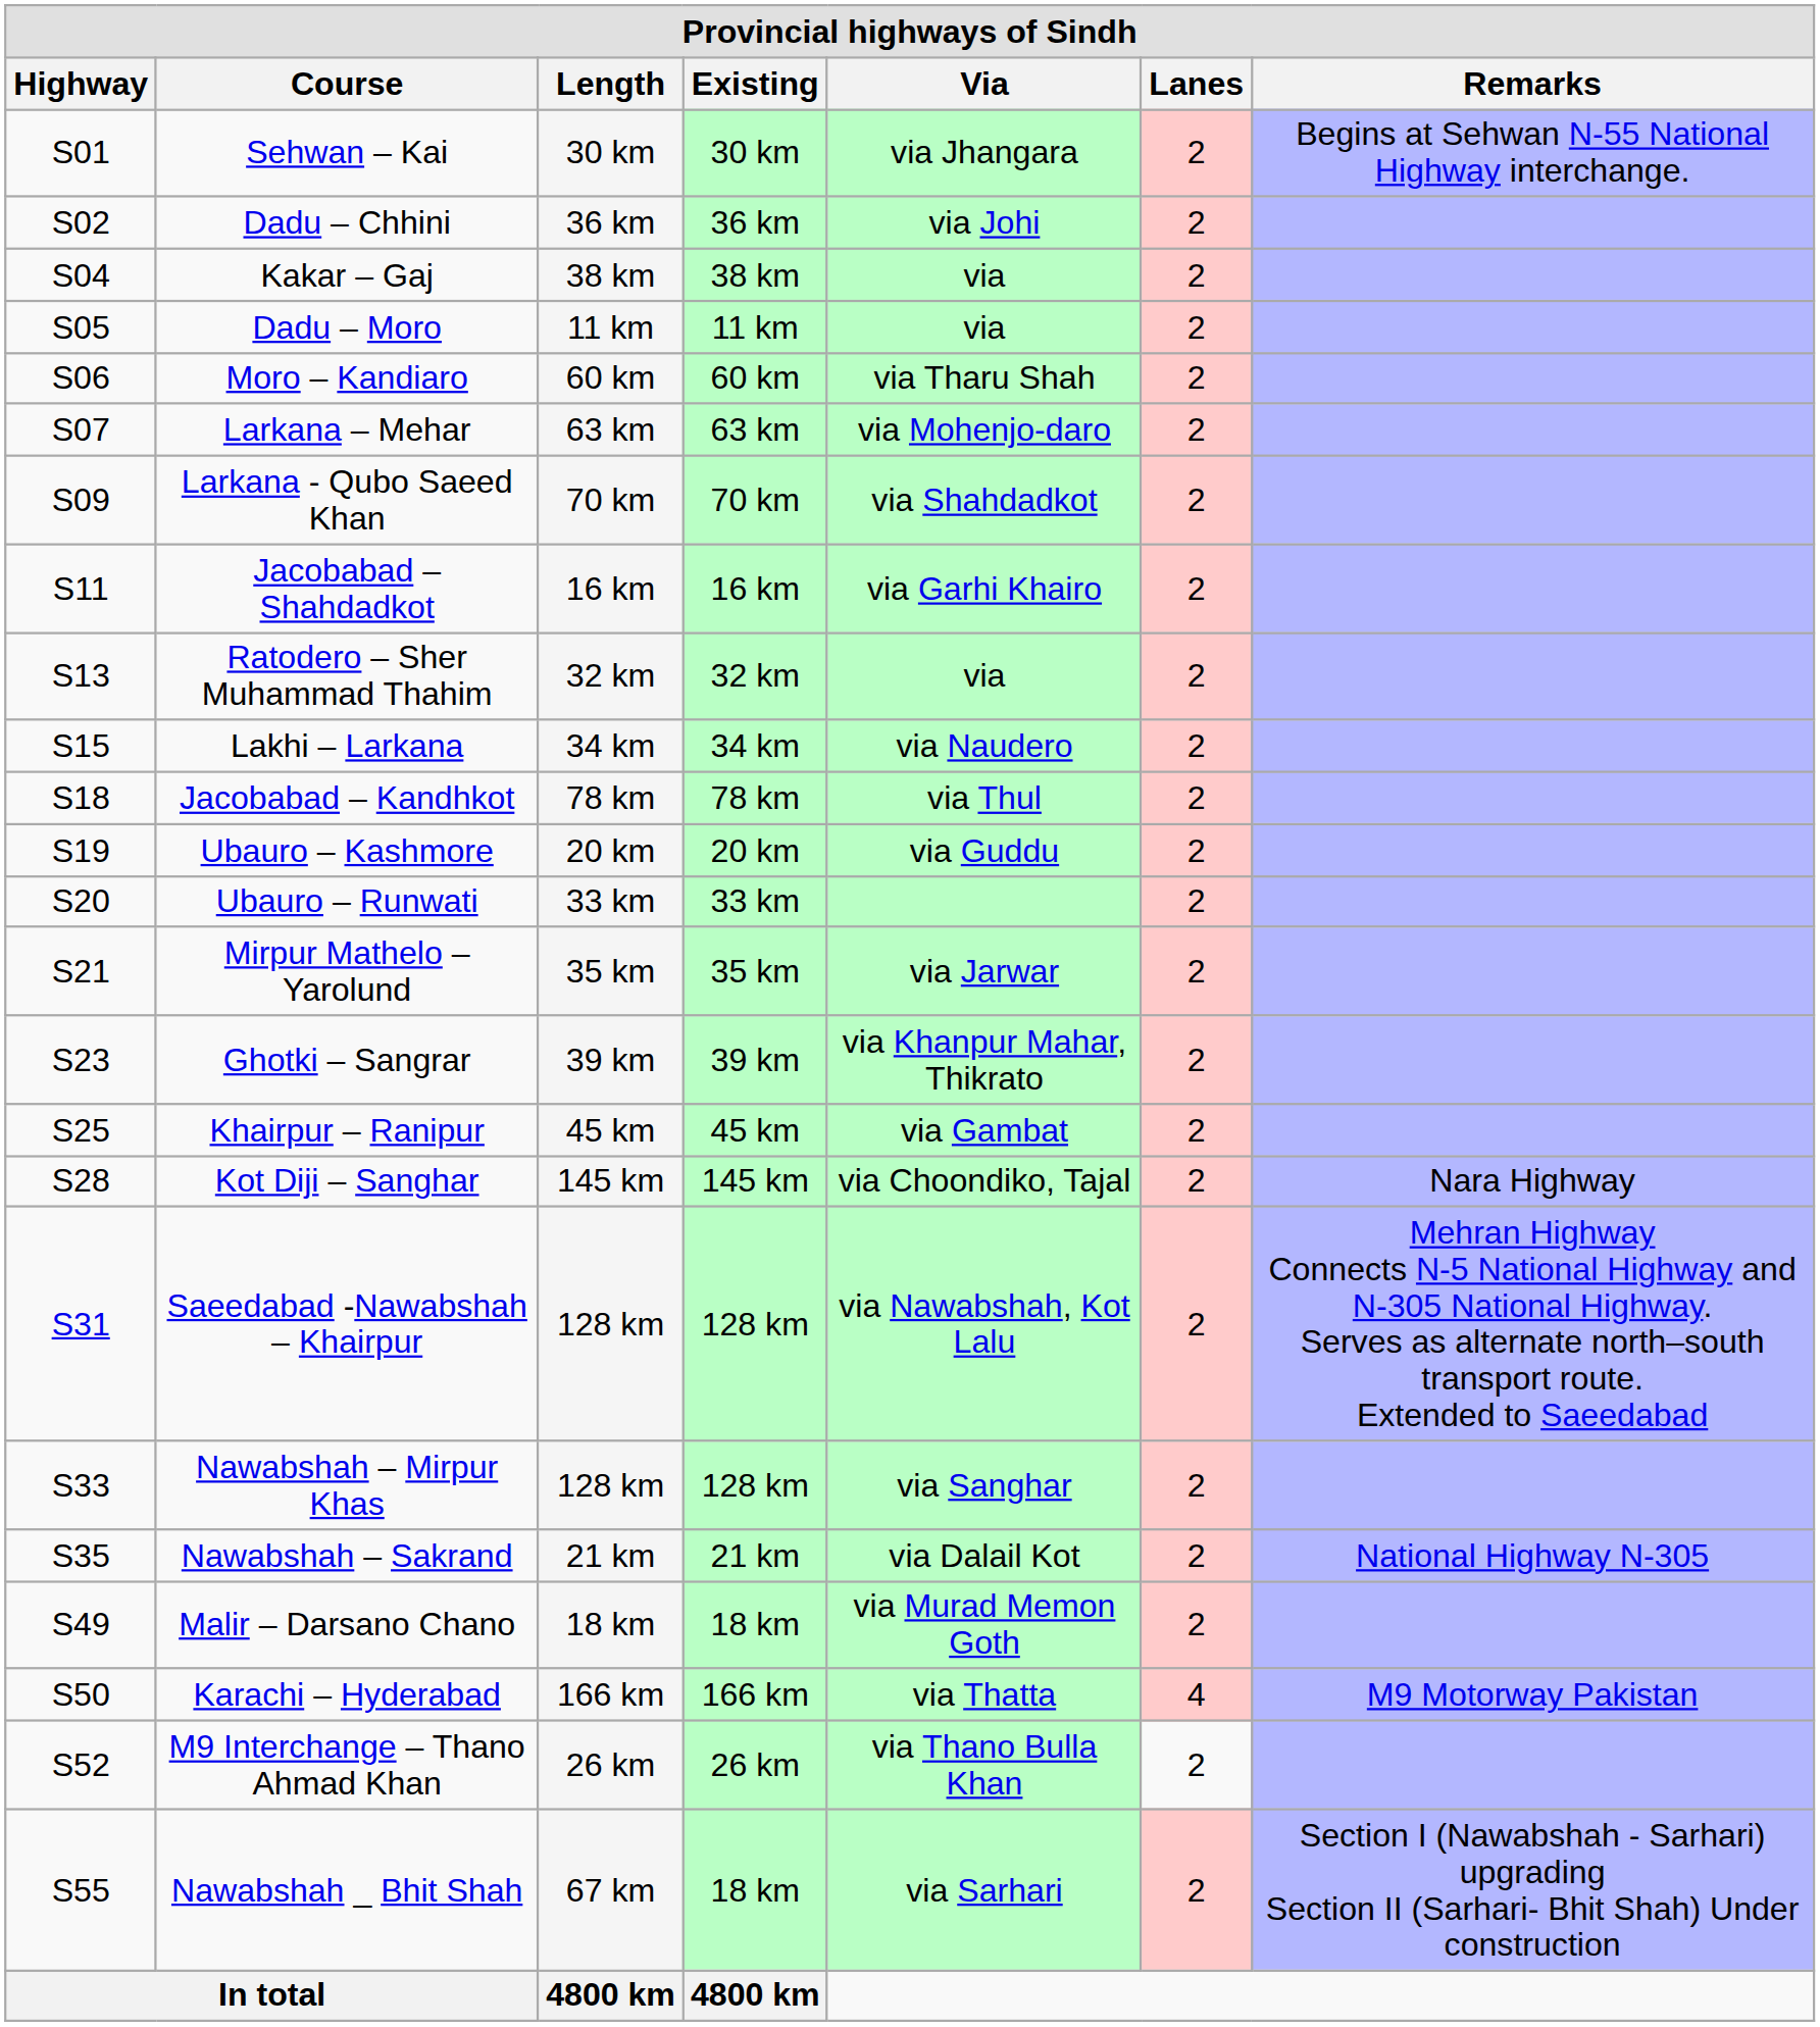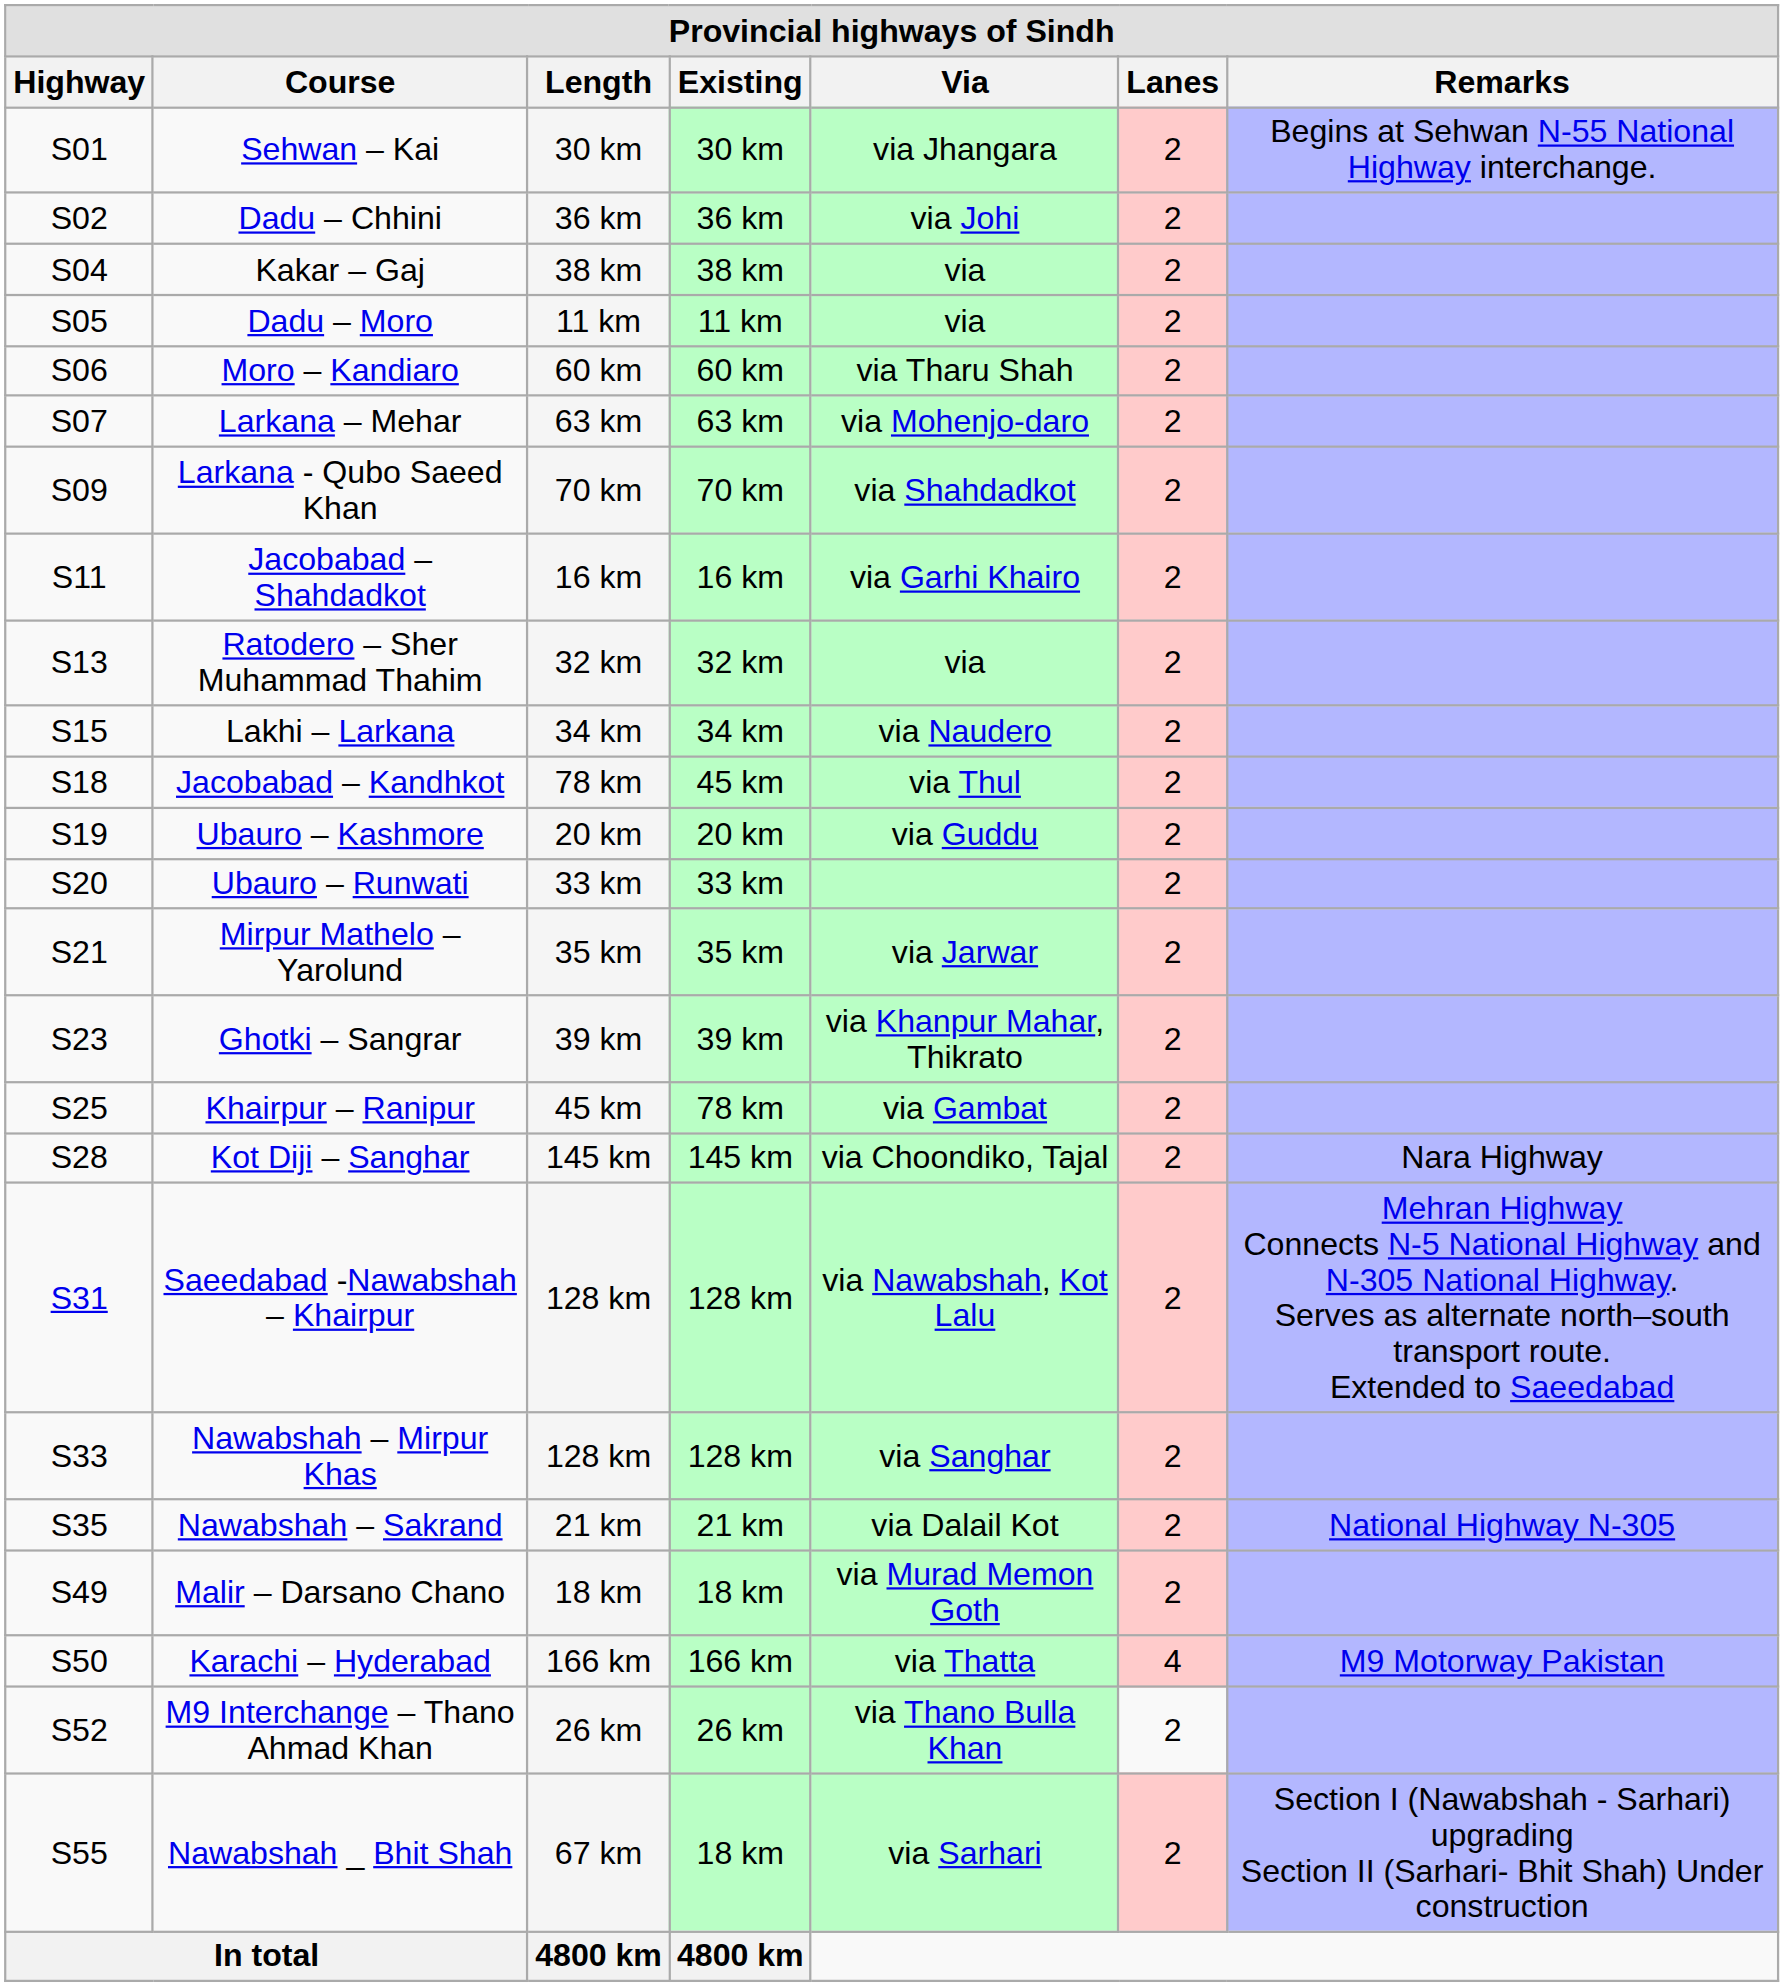Jacobabad – Kandhkot | Existing: 78 km -> 45 km
Khairpur – Ranipur | Existing: 45 km -> 78 km
